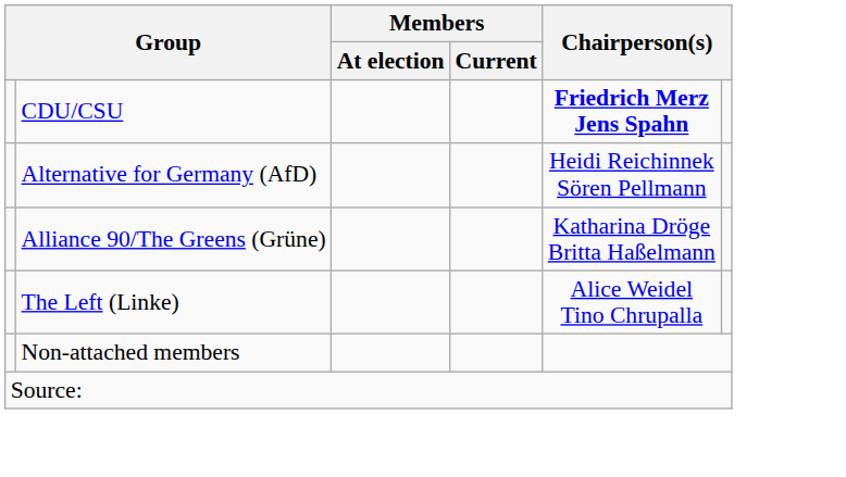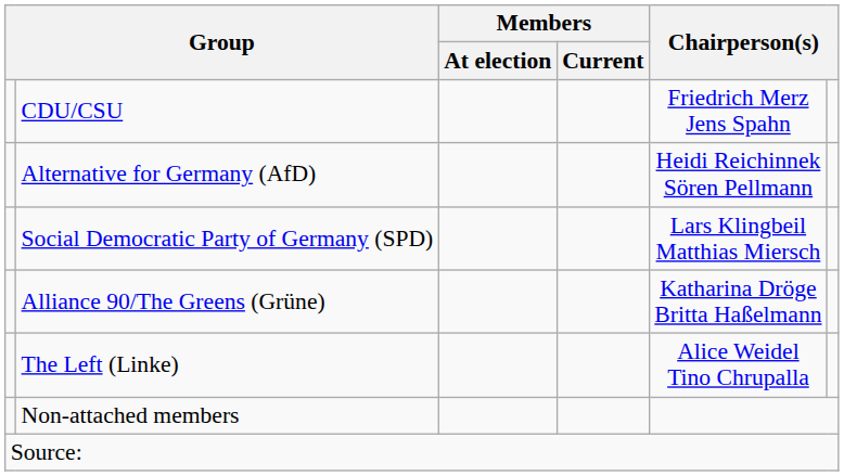CDU/CSU | column 5: bold -> normal
+ row: Social Democratic Party of Germany (SPD) | Lars Klingbeil Matthias Miersch
